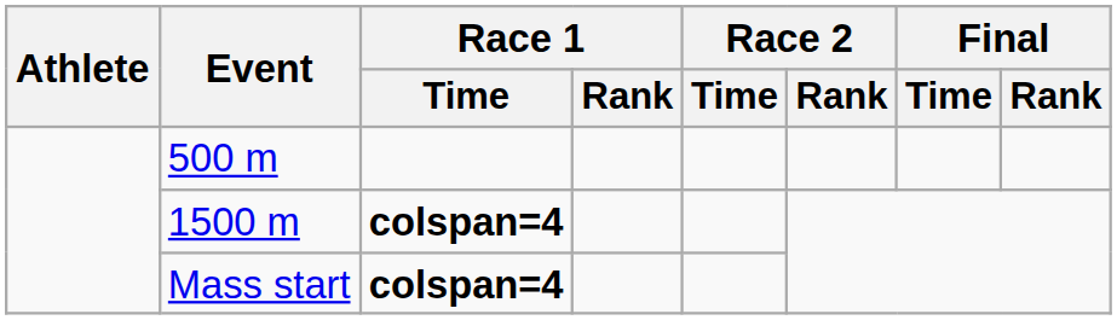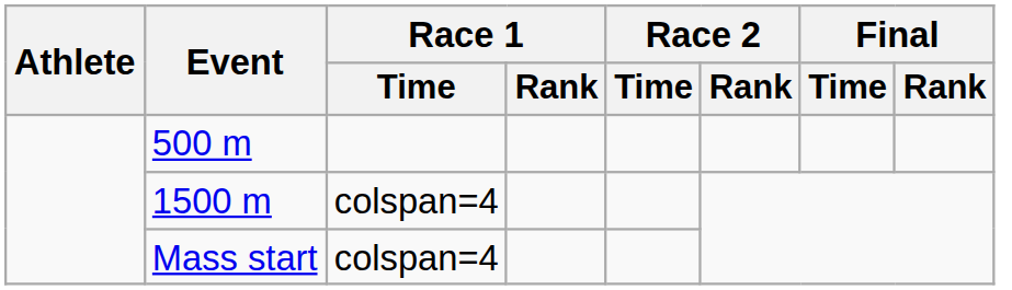1500 m | Race 1 / Time: bold -> normal
Mass start | Race 1 / Time: bold -> normal
